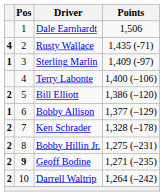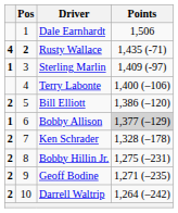Rusty Wallace | Pos: normal -> bold
Bobby Allison | Points: no background -> lightgrey background
Geoff Bodine | Pos: bold -> normal
